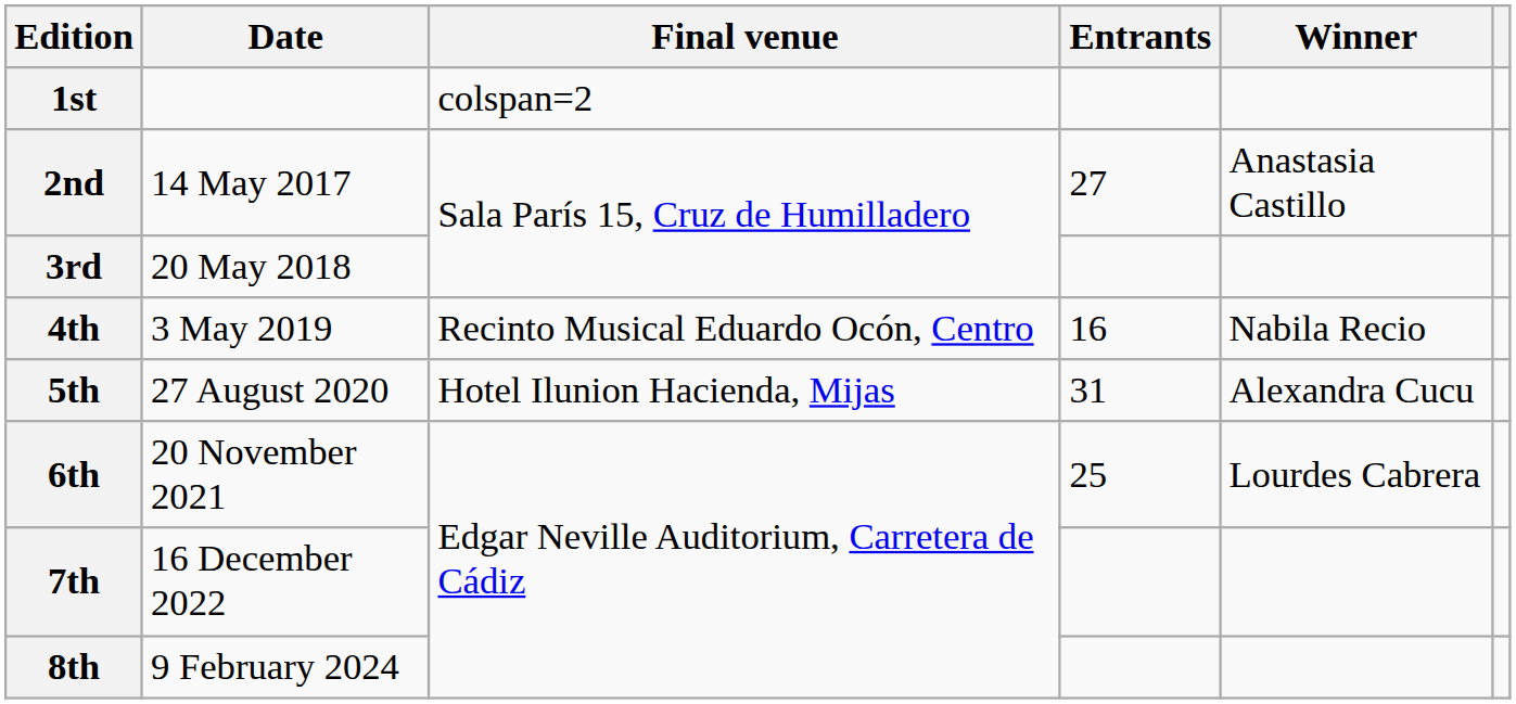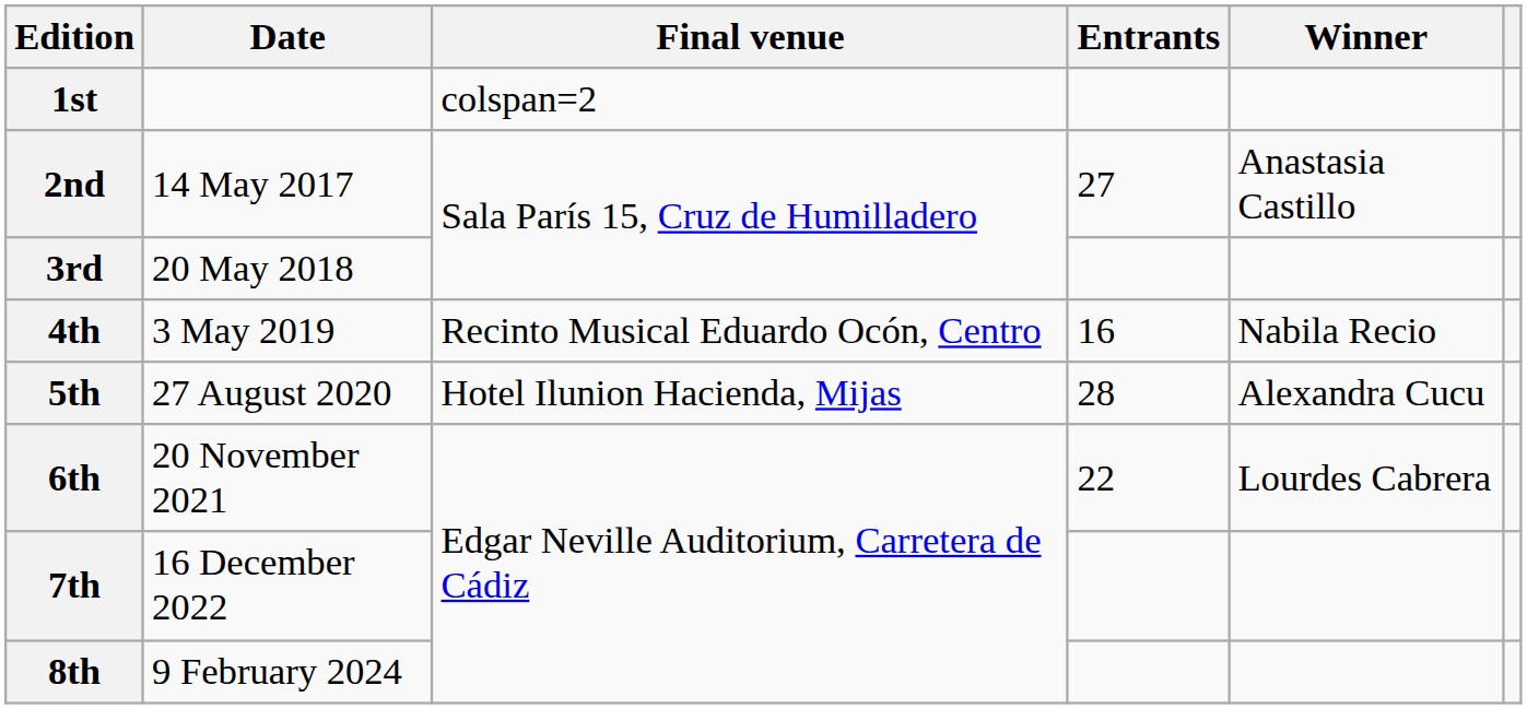5th | Entrants: 31 -> 28
6th | Entrants: 25 -> 22
